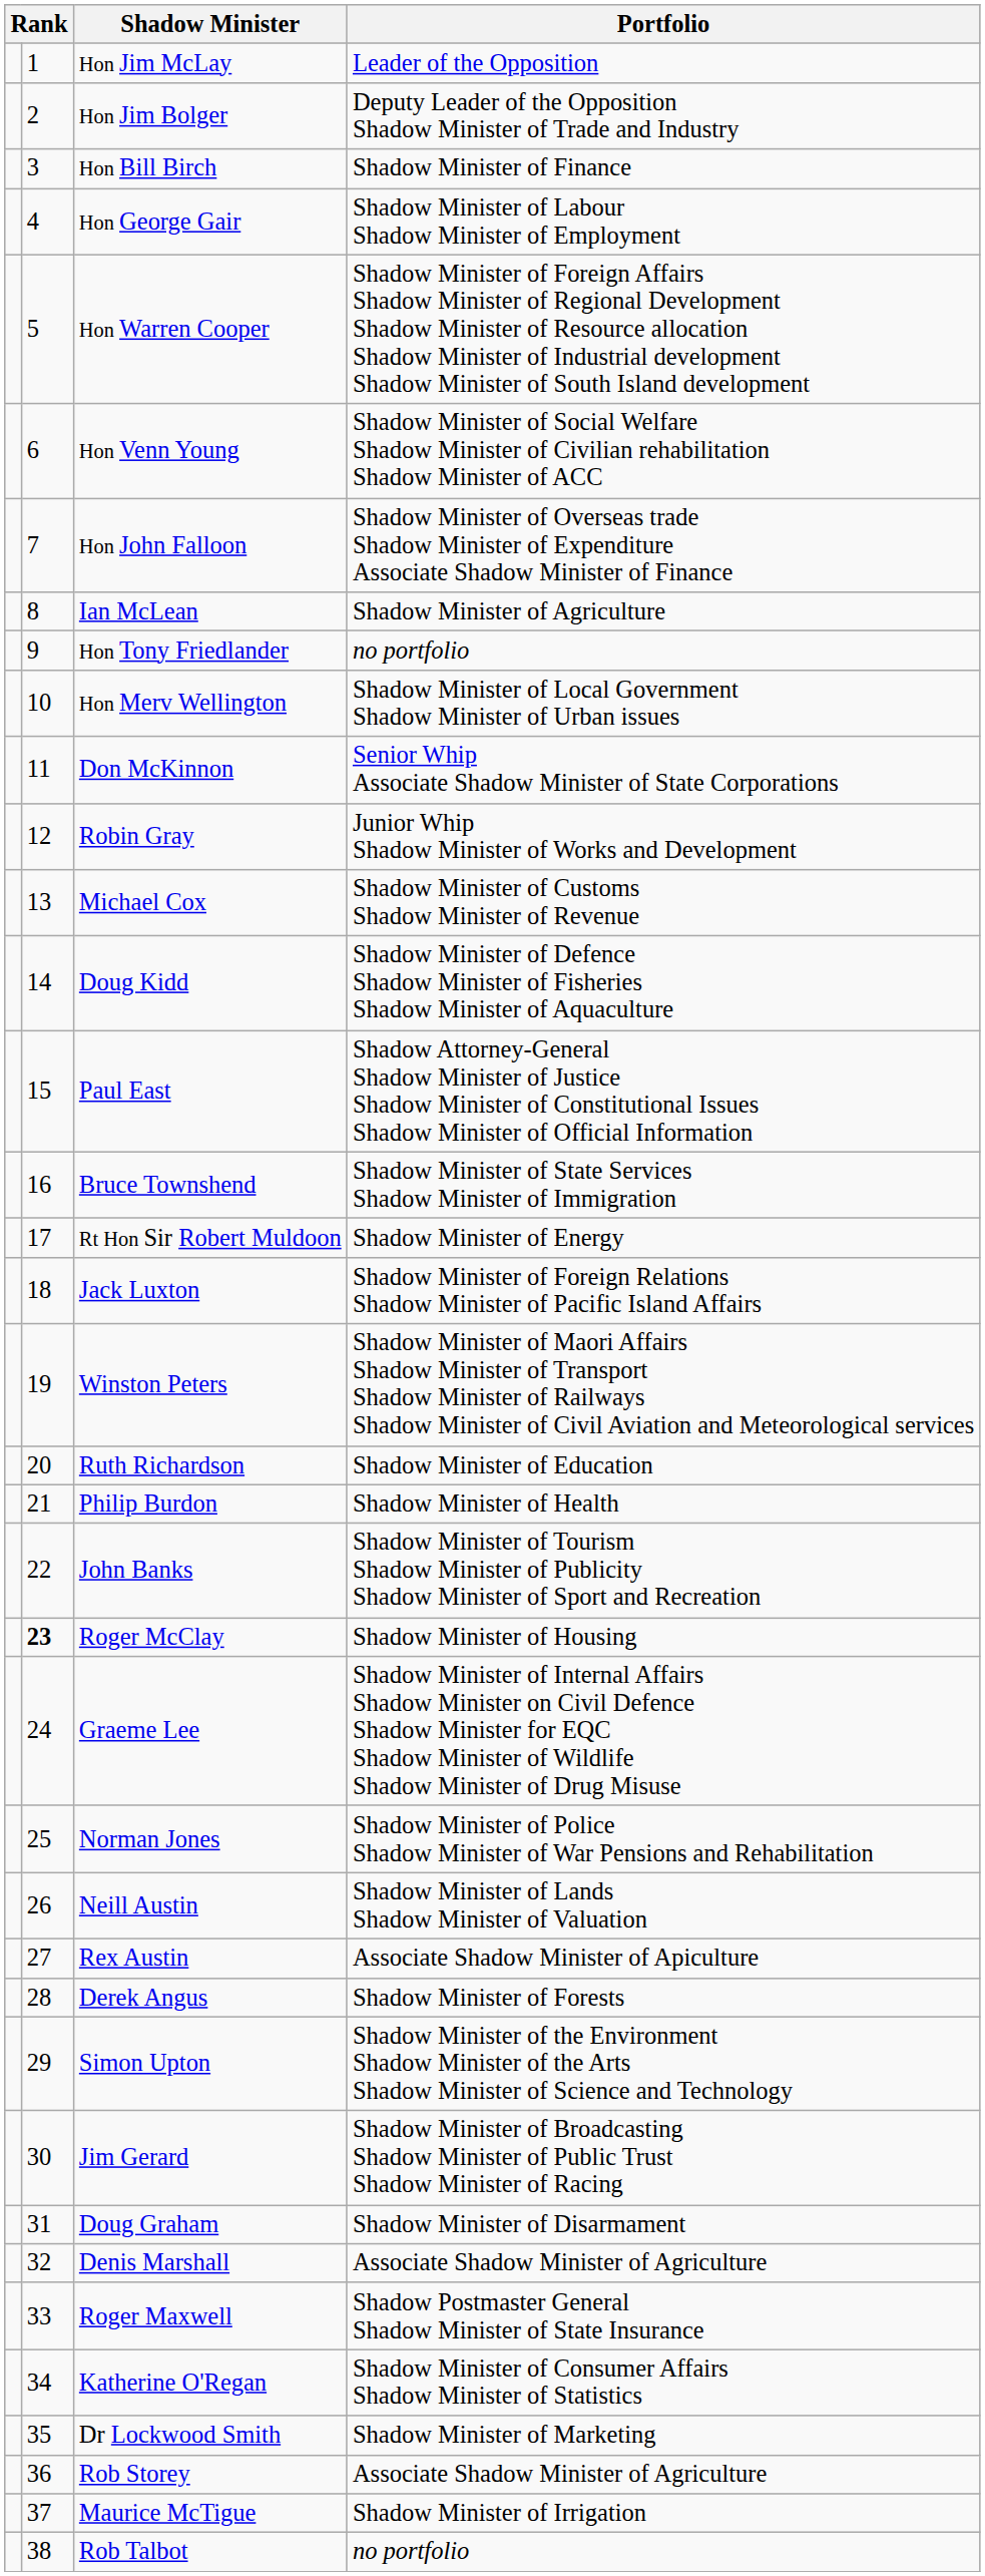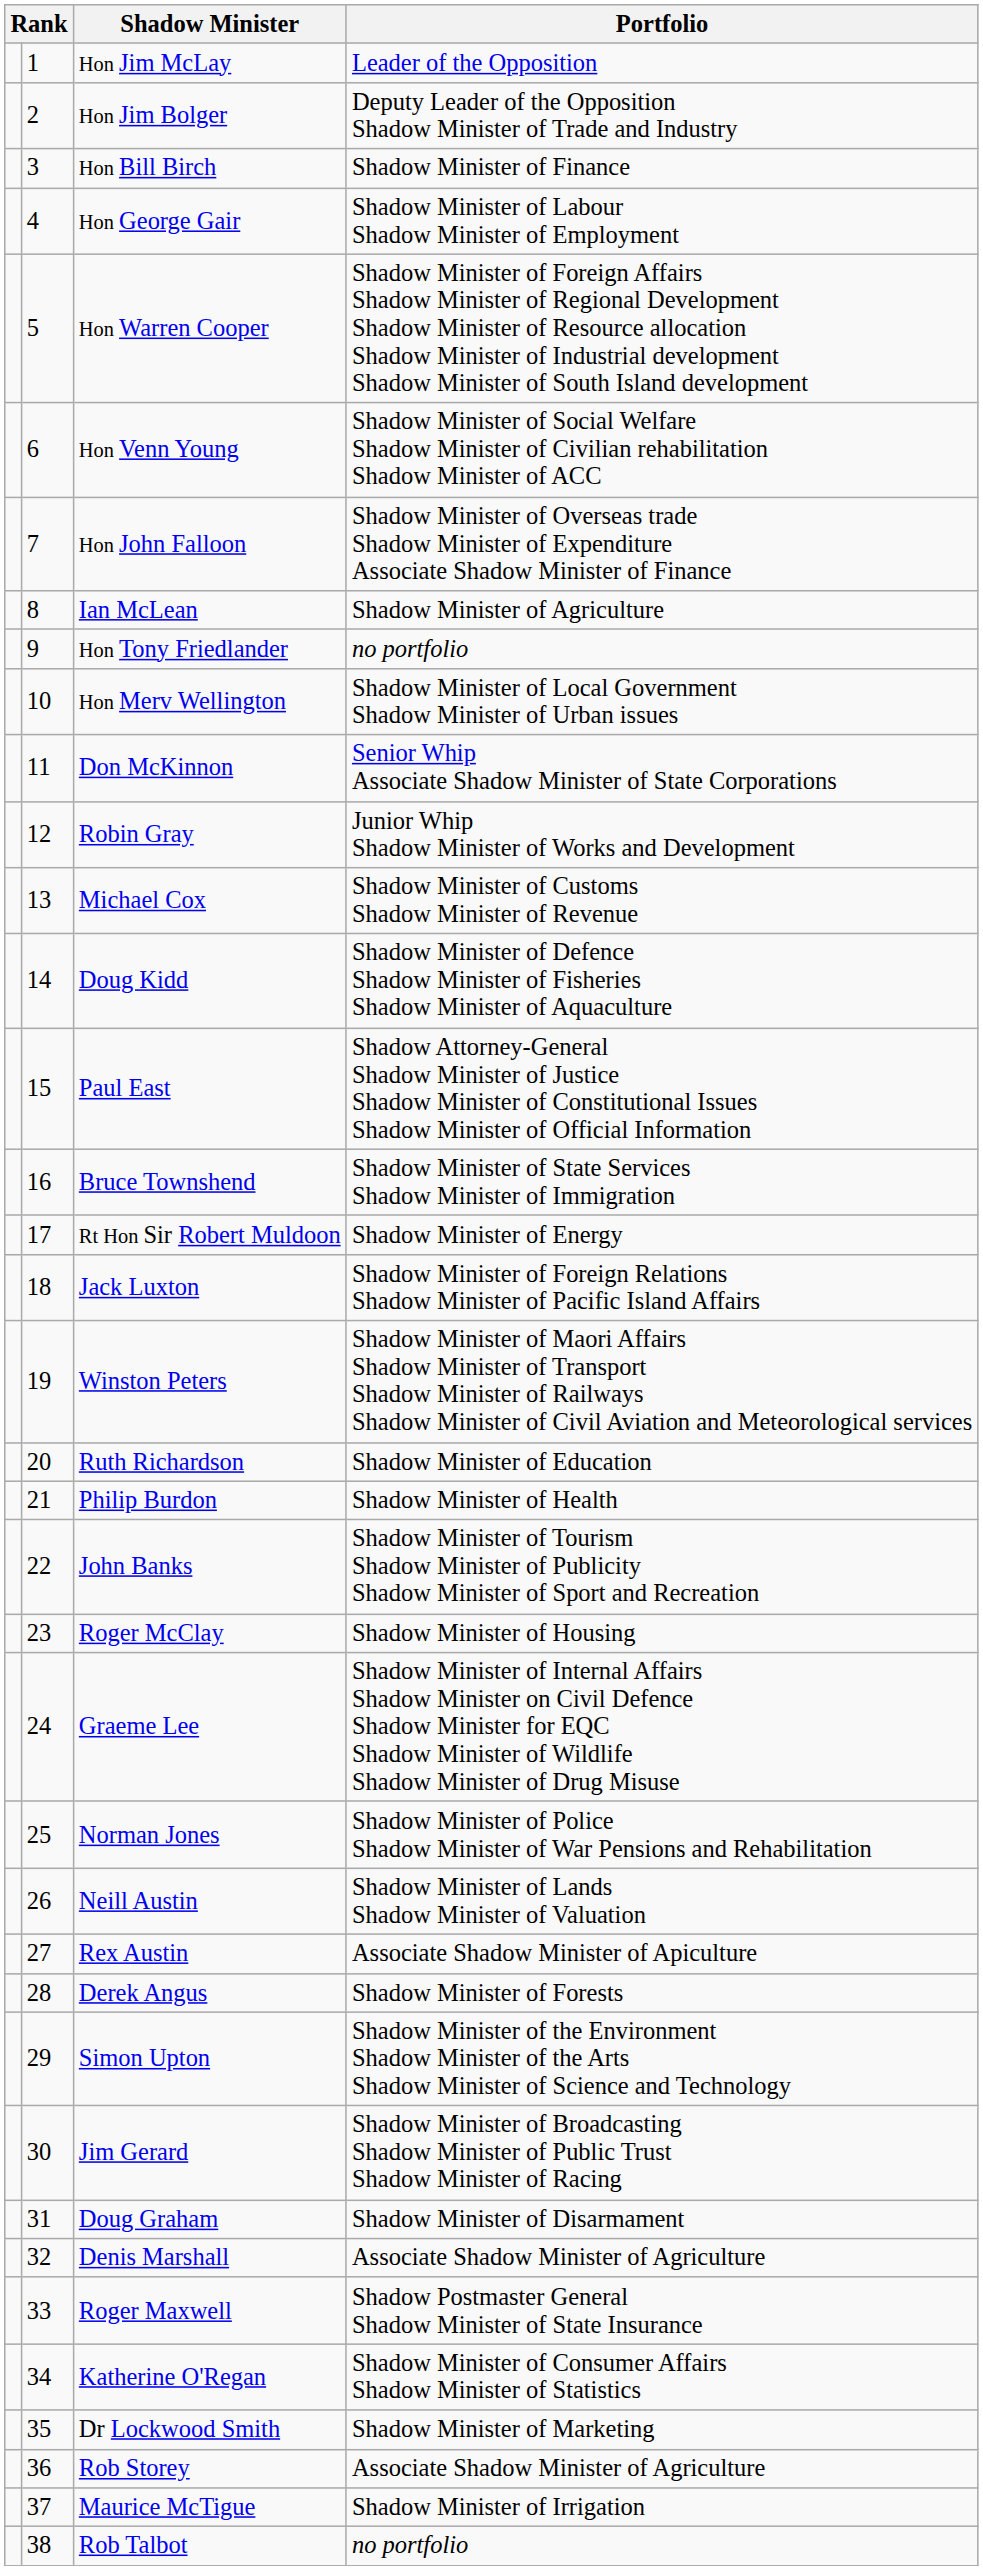Roger McClay | column 2: bold -> normal
